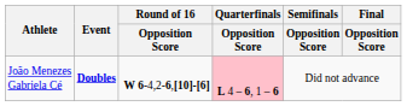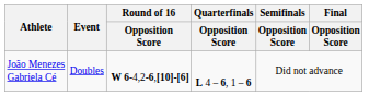João Menezes Gabriela Cé | Event: bold -> normal
João Menezes Gabriela Cé | Quarterfinals / Opposition Score: pink background -> no background
